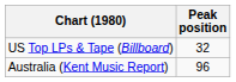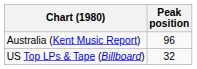rows swapped: Australia (Kent Music Report) <-> US Top LPs & Tape (Billboard)
